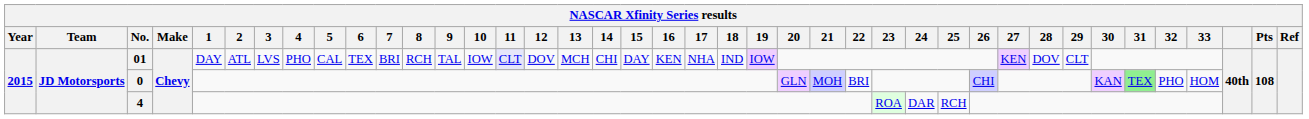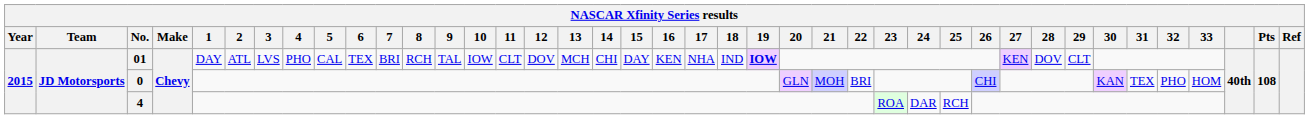01 | 11: lavender background -> no background
01 | 19: normal -> bold
0 | 31: lightgreen background -> no background
